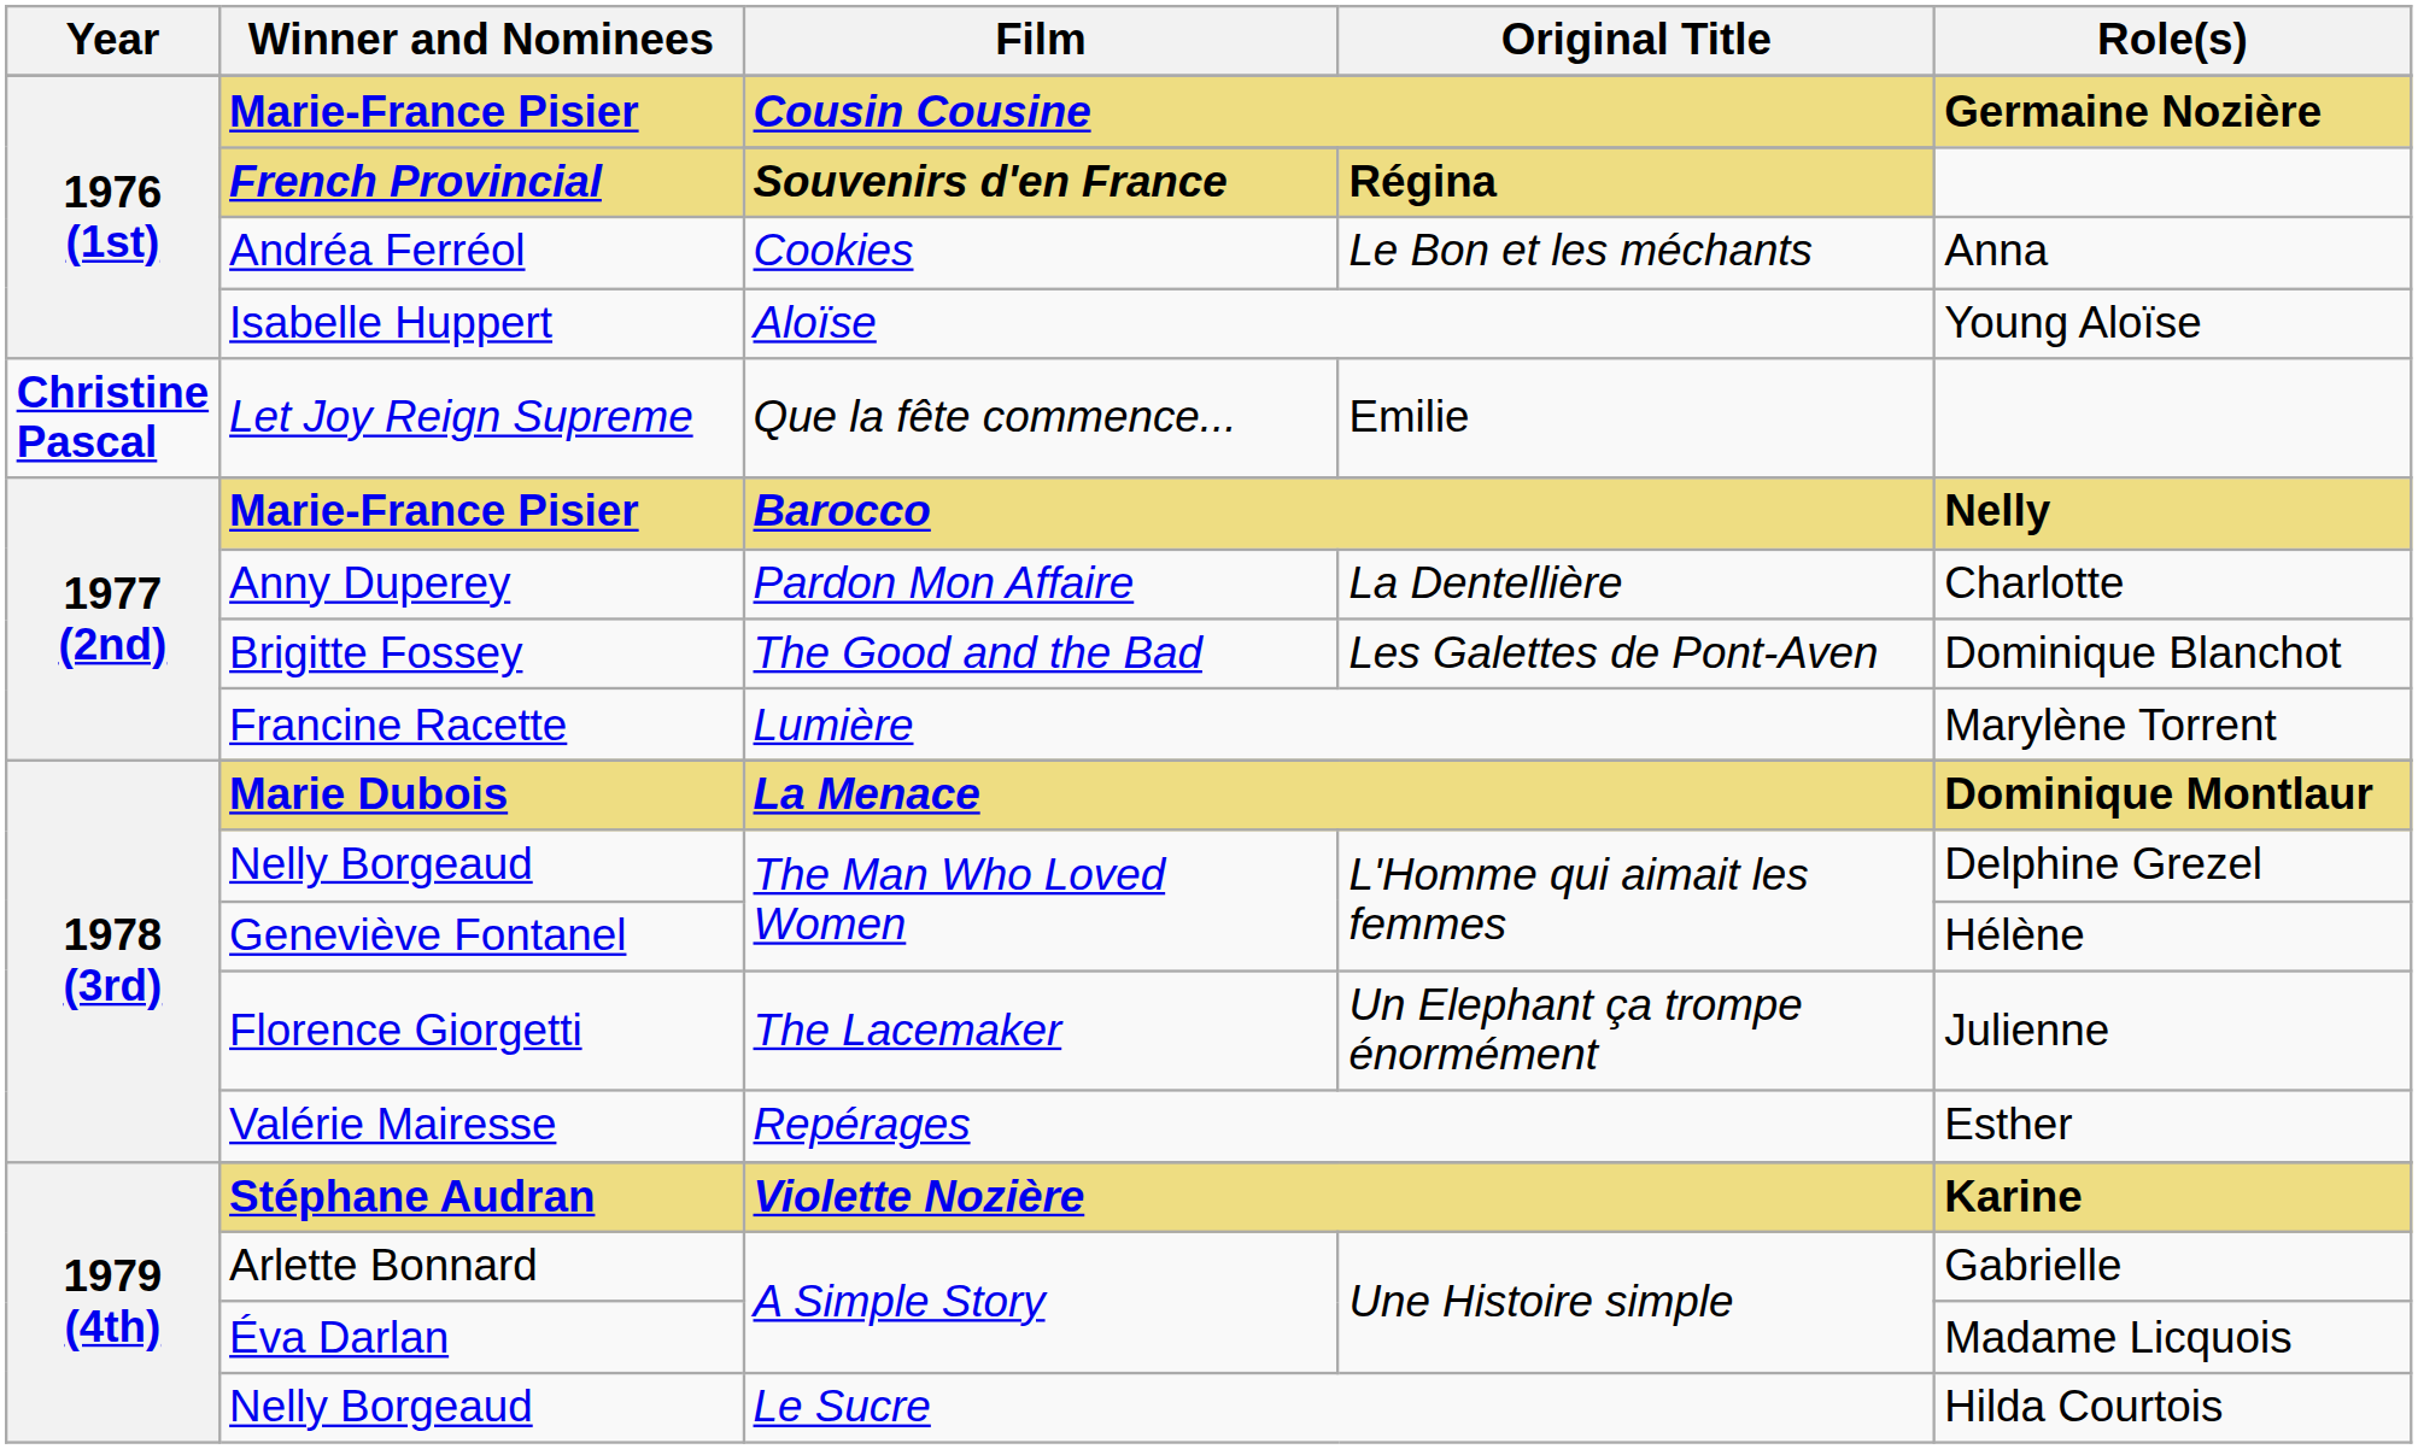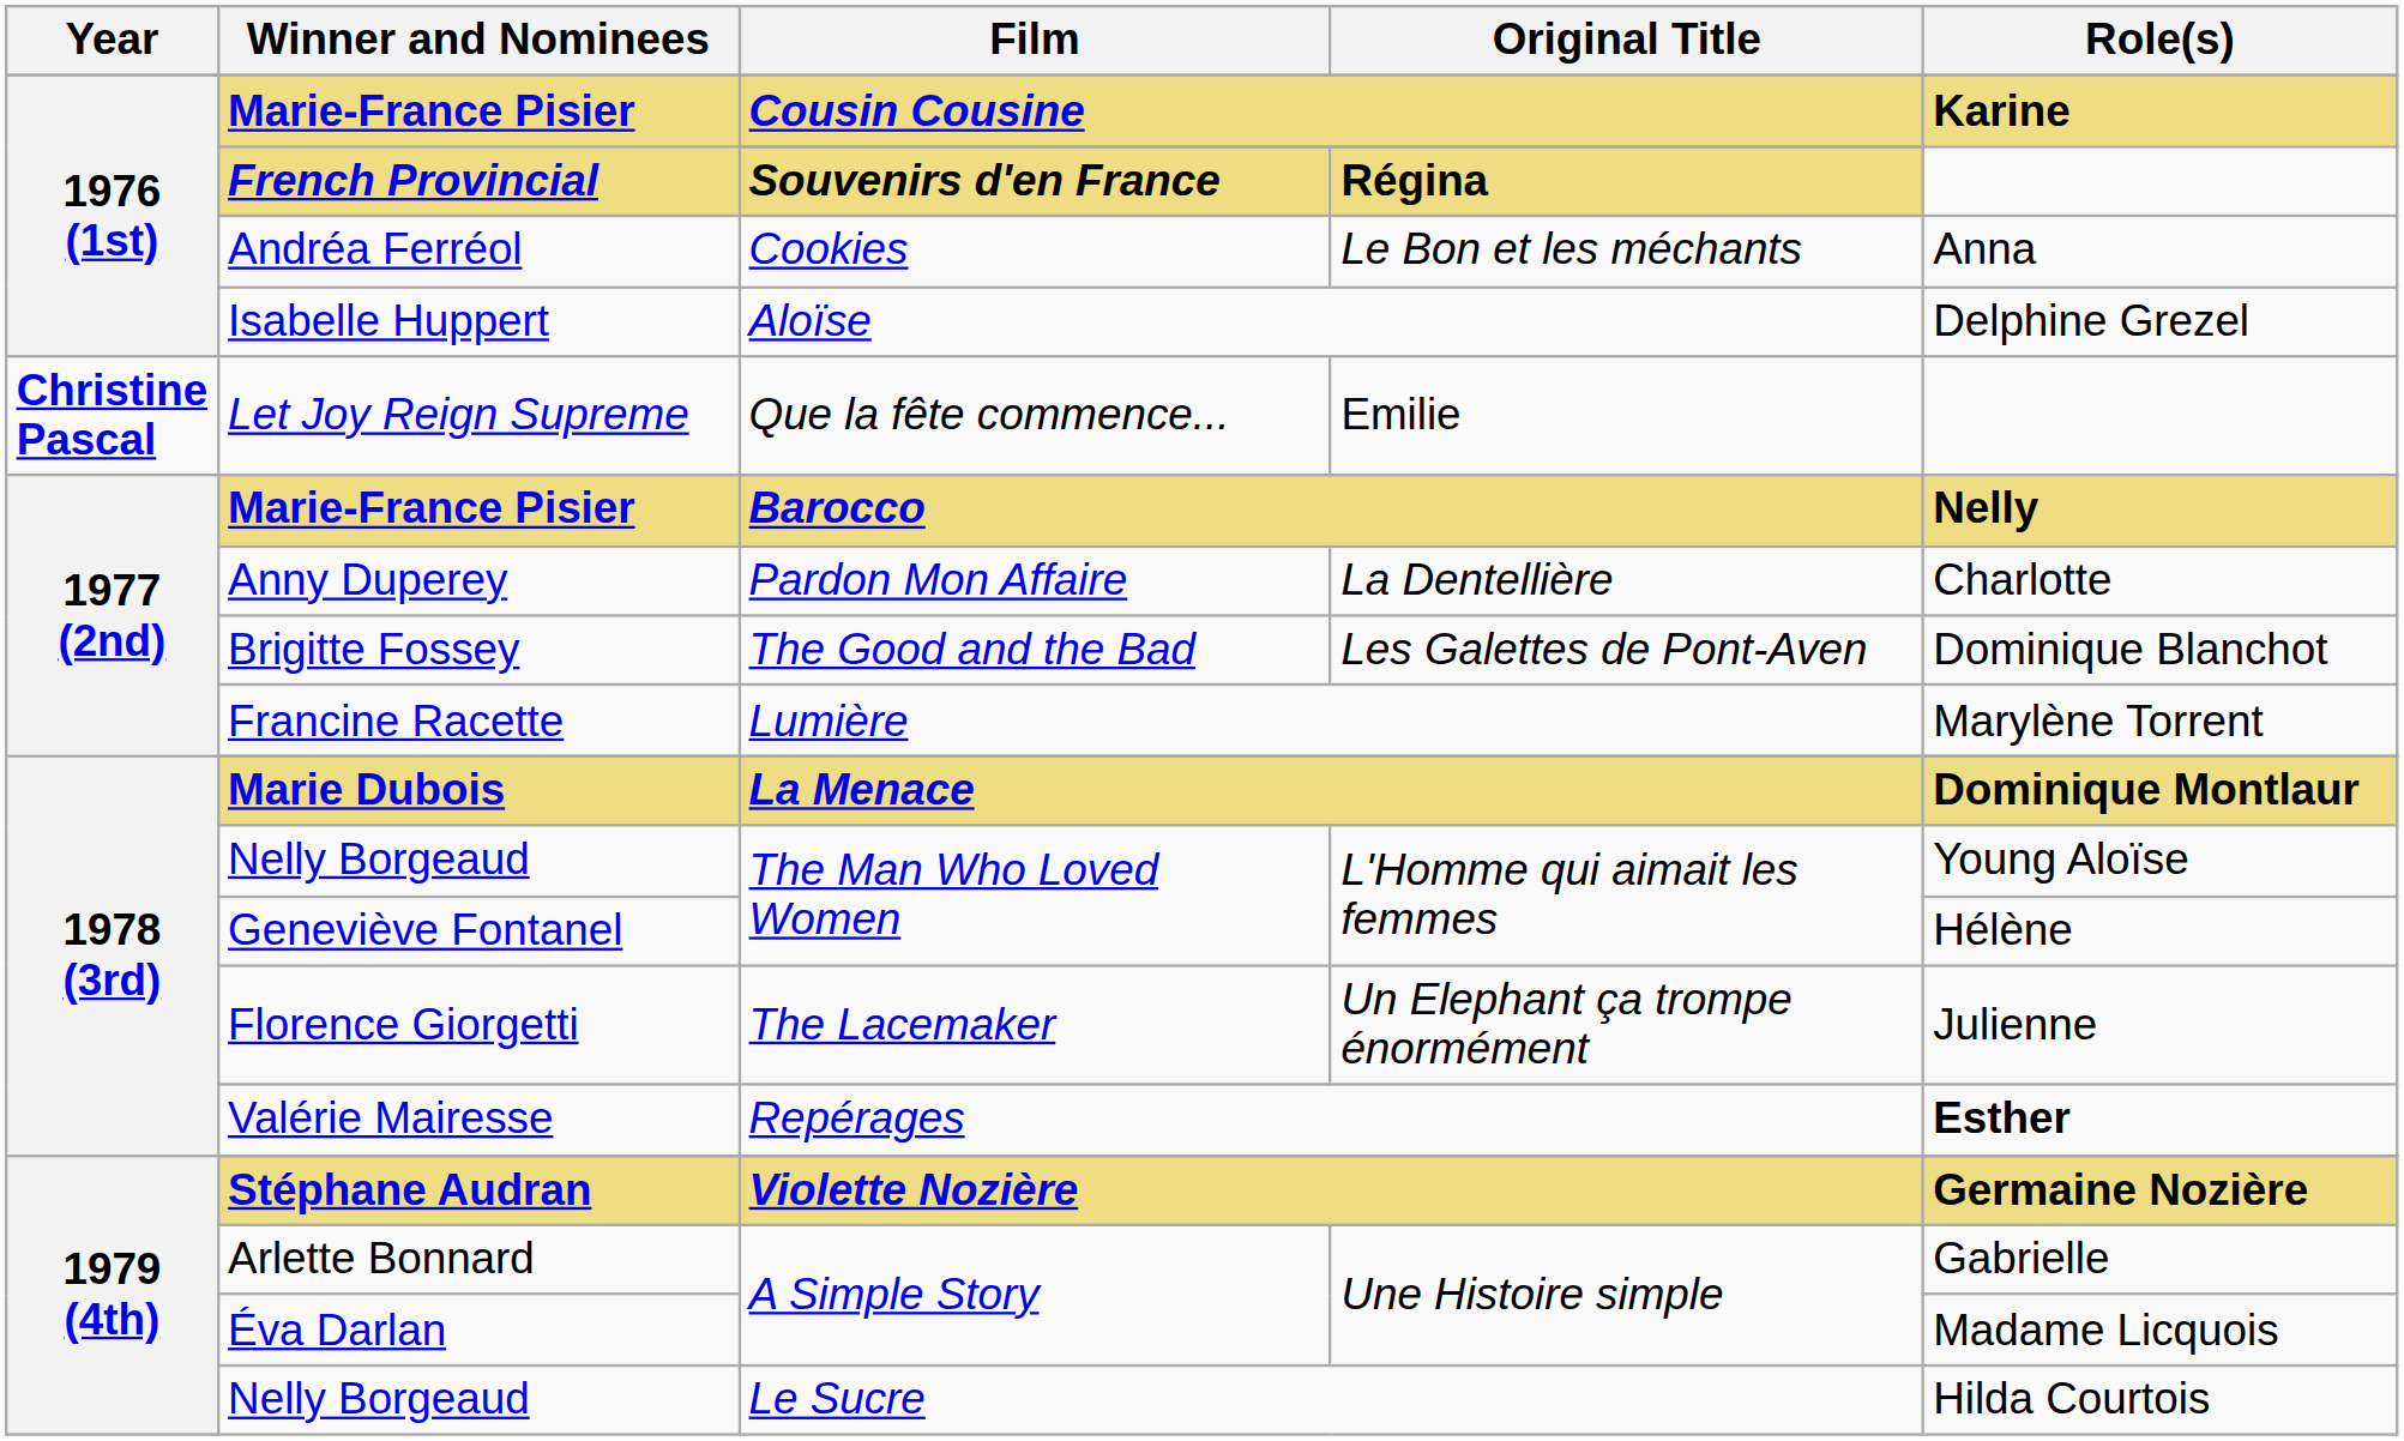Marie-France Pisier / Cousin Cousine | Role(s): Germaine Nozière -> Karine
Isabelle Huppert | Role(s): Young Aloïse -> Delphine Grezel
Nelly Borgeaud / The Man Who Loved Women | Role(s): Delphine Grezel -> Young Aloïse
Valérie Mairesse | Role(s): normal -> bold
Stéphane Audran | Role(s): Karine -> Germaine Nozière
